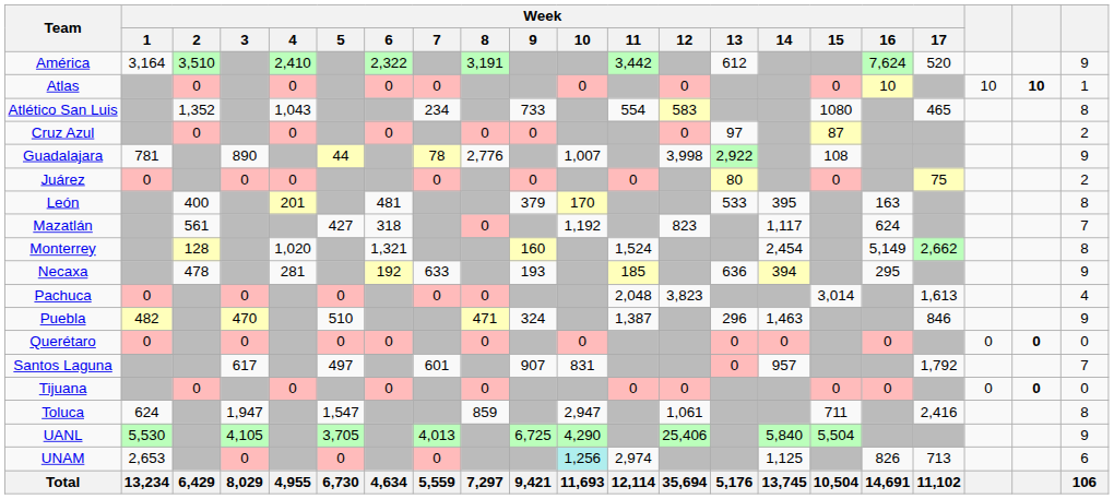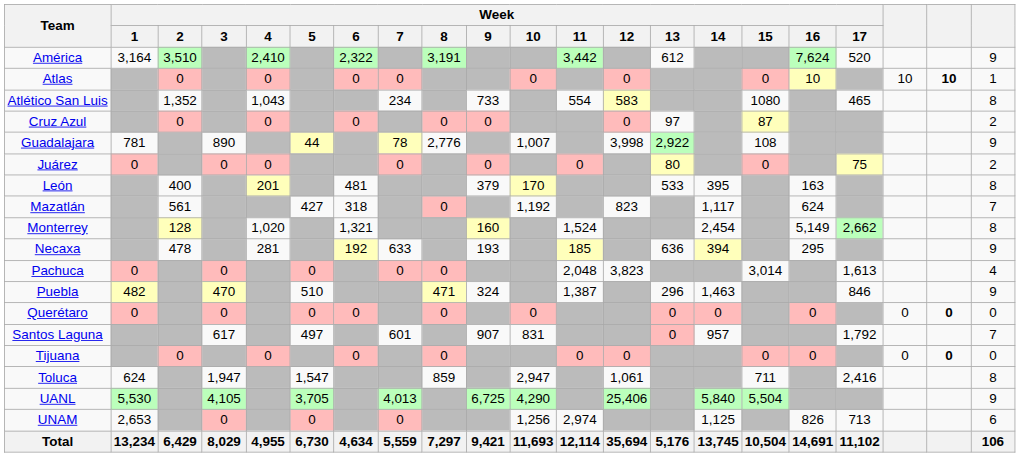UNAM | Week / 10: paleturquoise background -> no background
